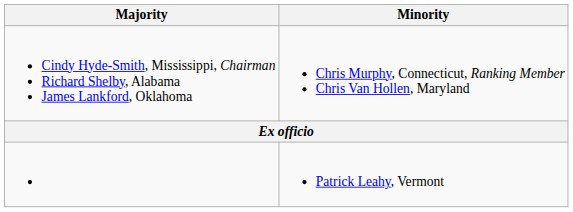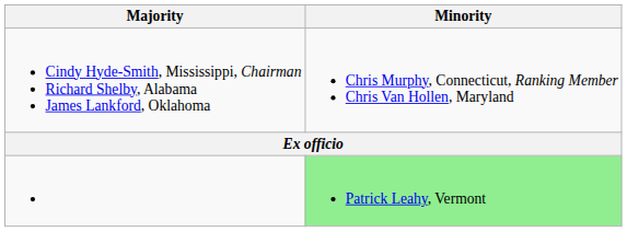row 4 | Minority: no background -> lightgreen background
